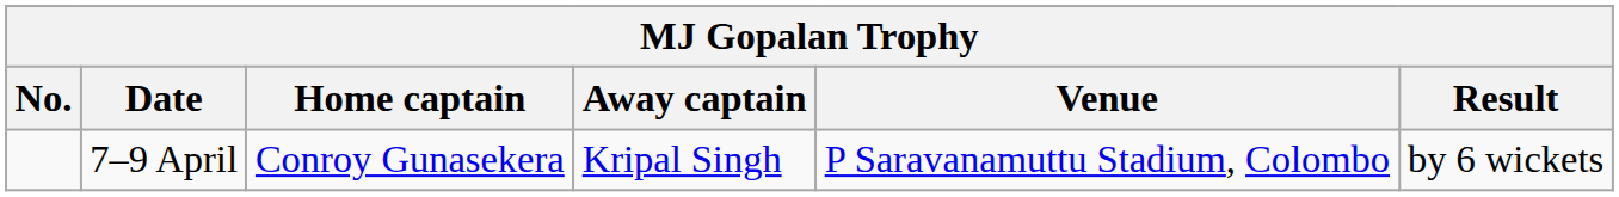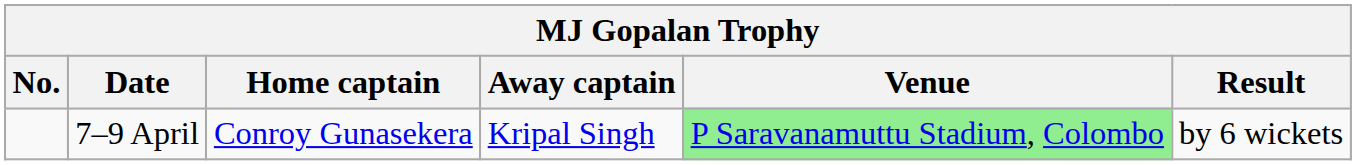7–9 April | Venue: no background -> lightgreen background
